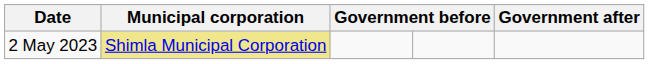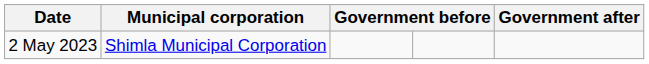2 May 2023 | Municipal corporation: khaki background -> no background
